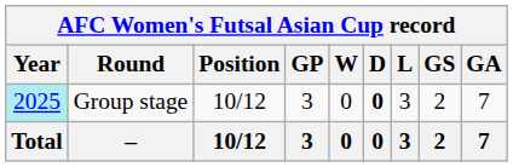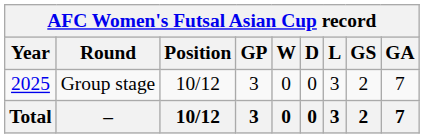Group stage | Year: paleturquoise background -> no background
Group stage | D: bold -> normal
